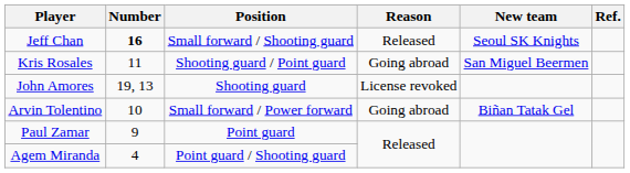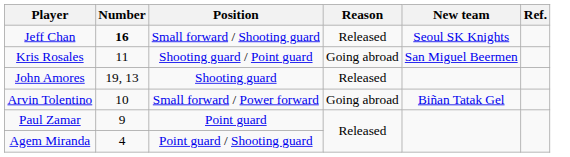John Amores | Reason: License revoked -> Released
